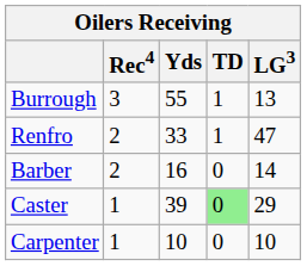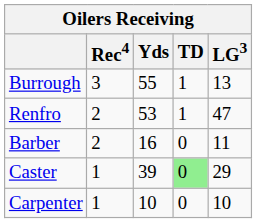Renfro | Yds: 33 -> 53
Barber | LG3: 14 -> 11
